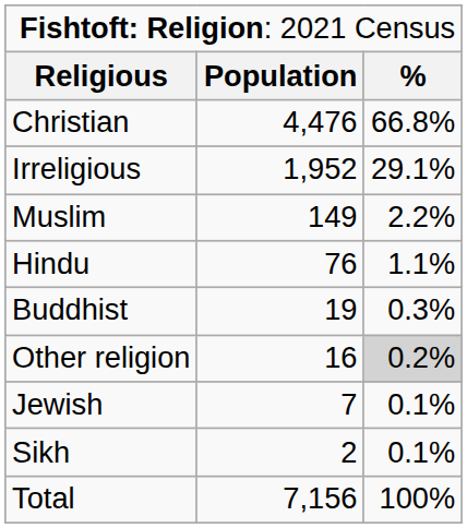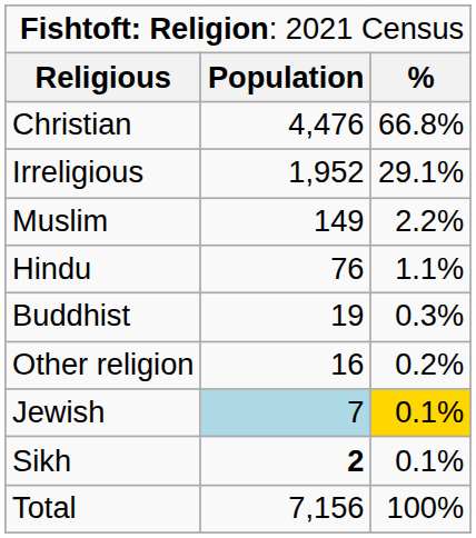Other religion | column 3: lightgrey background -> no background
Jewish | column 2: no background -> lightblue background
Jewish | column 3: no background -> gold background
Sikh | column 2: normal -> bold
